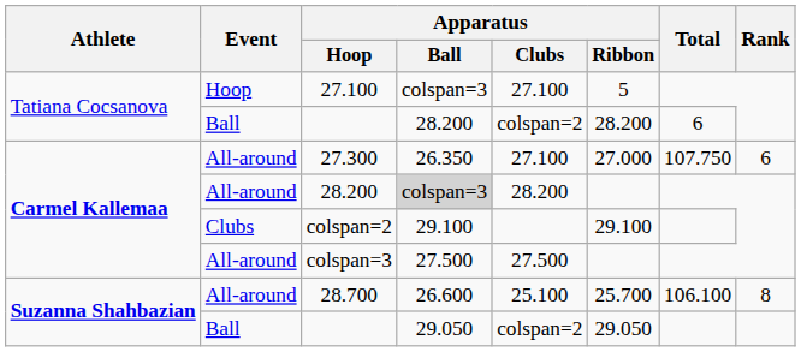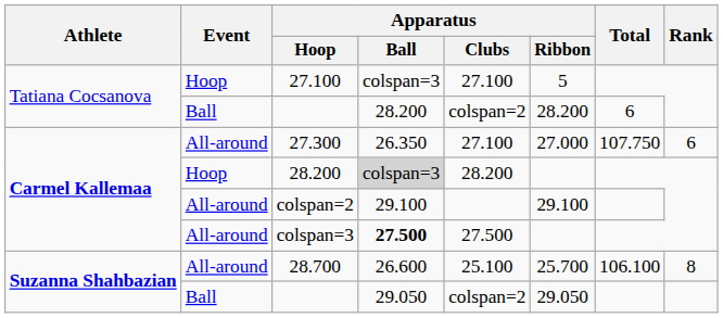row 6 | Event: All-around -> Hoop
row 7 | Event: Clubs -> All-around
row 8 | Apparatus / Ball: normal -> bold
